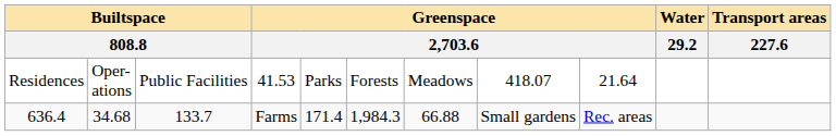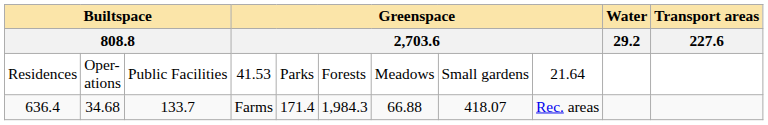Residences | column 8: 418.07 -> Small gardens
636.4 | column 8: Small gardens -> 418.07
